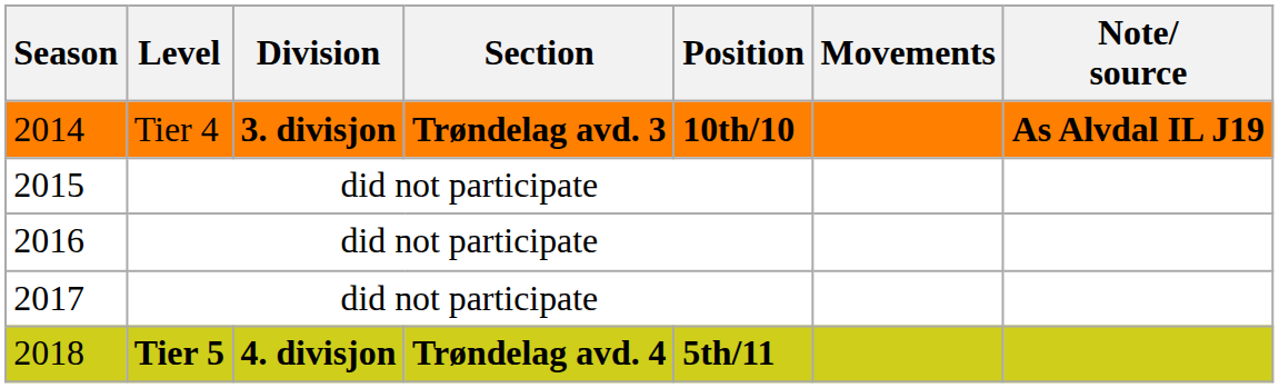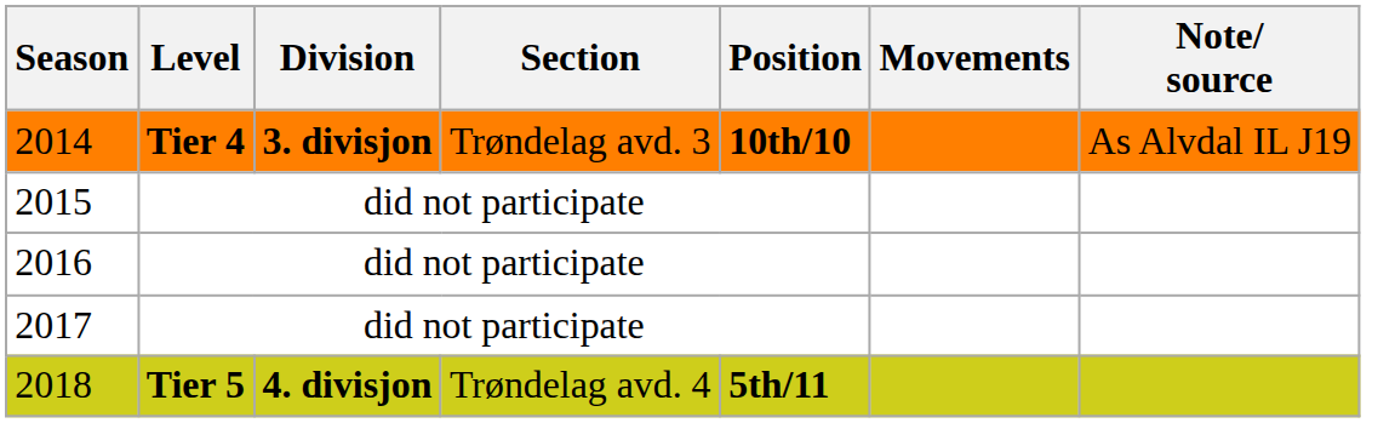2014 | Level: normal -> bold
2014 | Section: bold -> normal
2014 | Note/ source: bold -> normal
2018 | Section: bold -> normal
